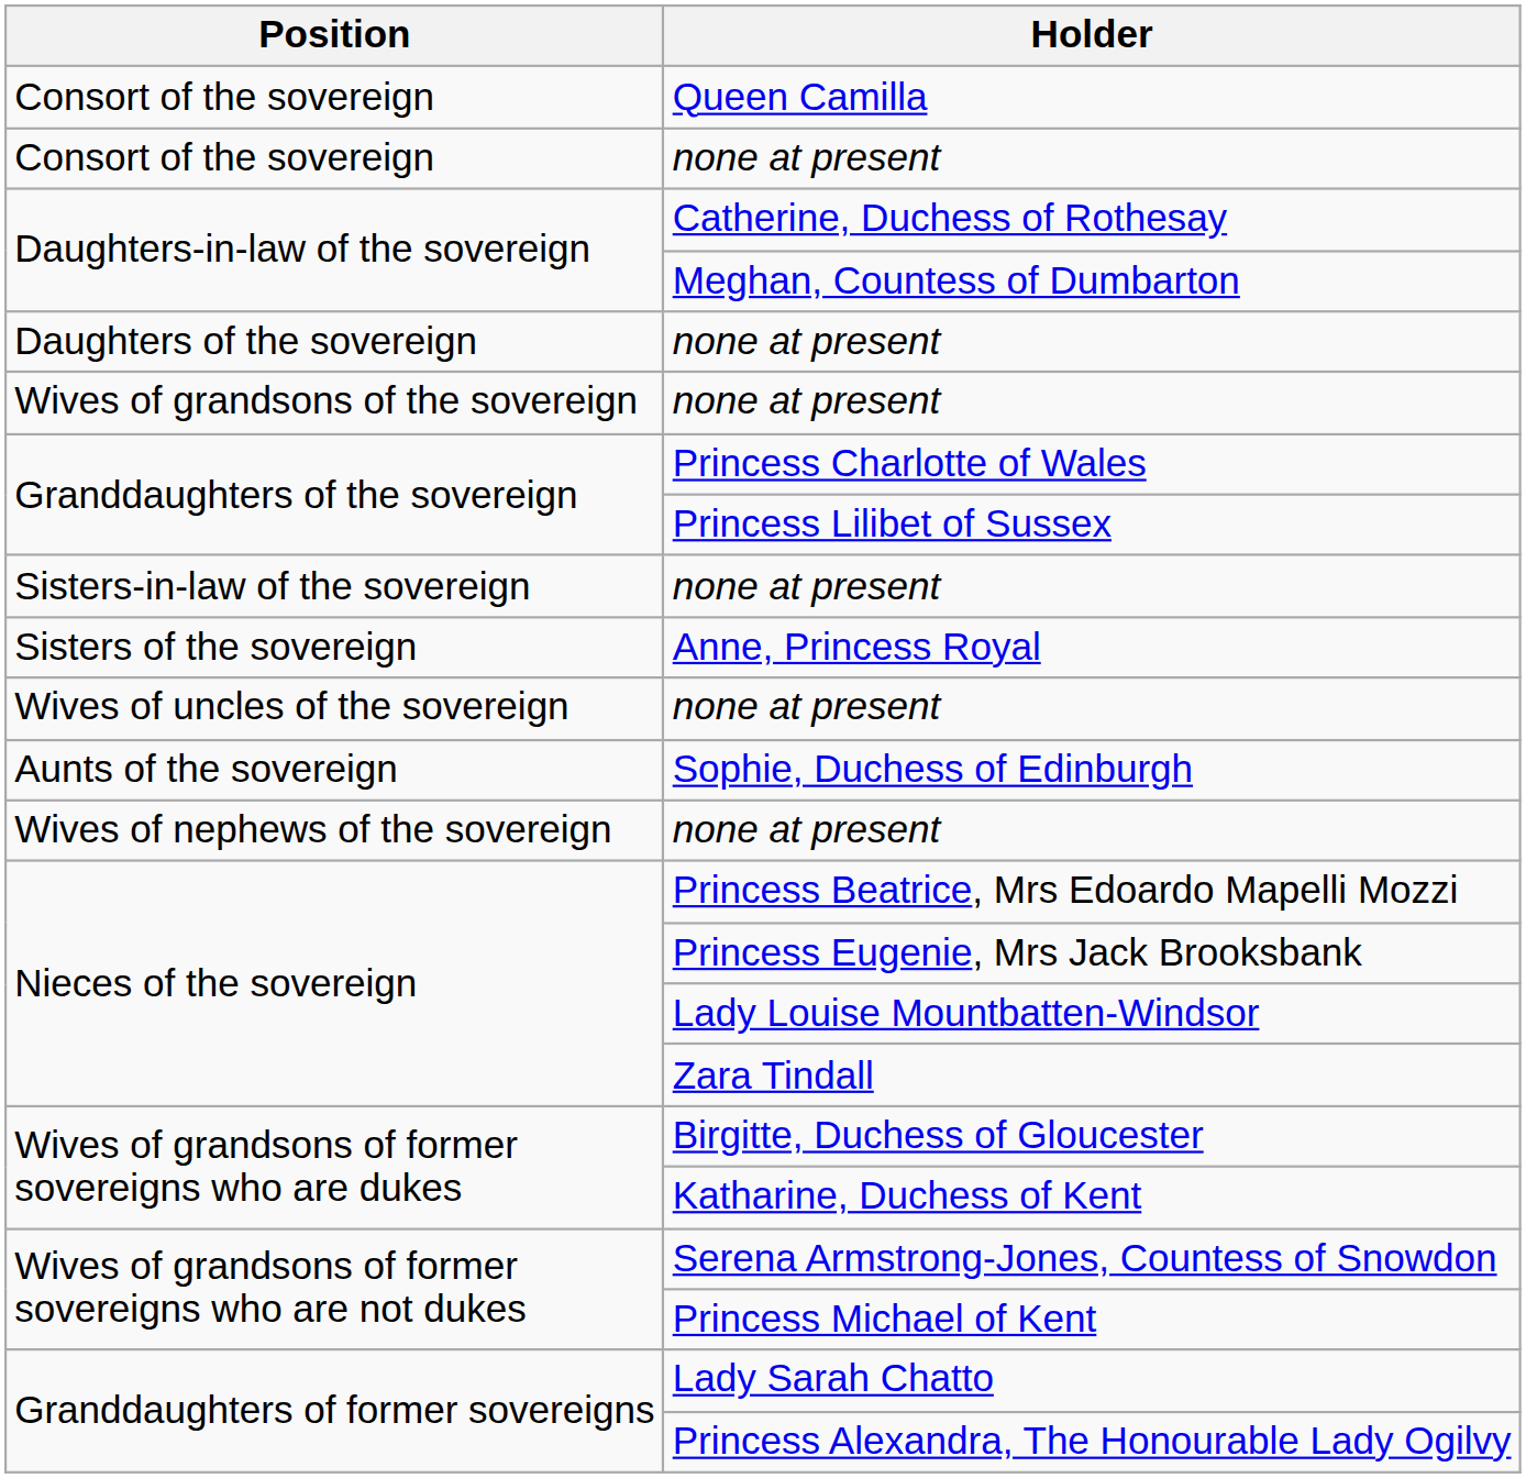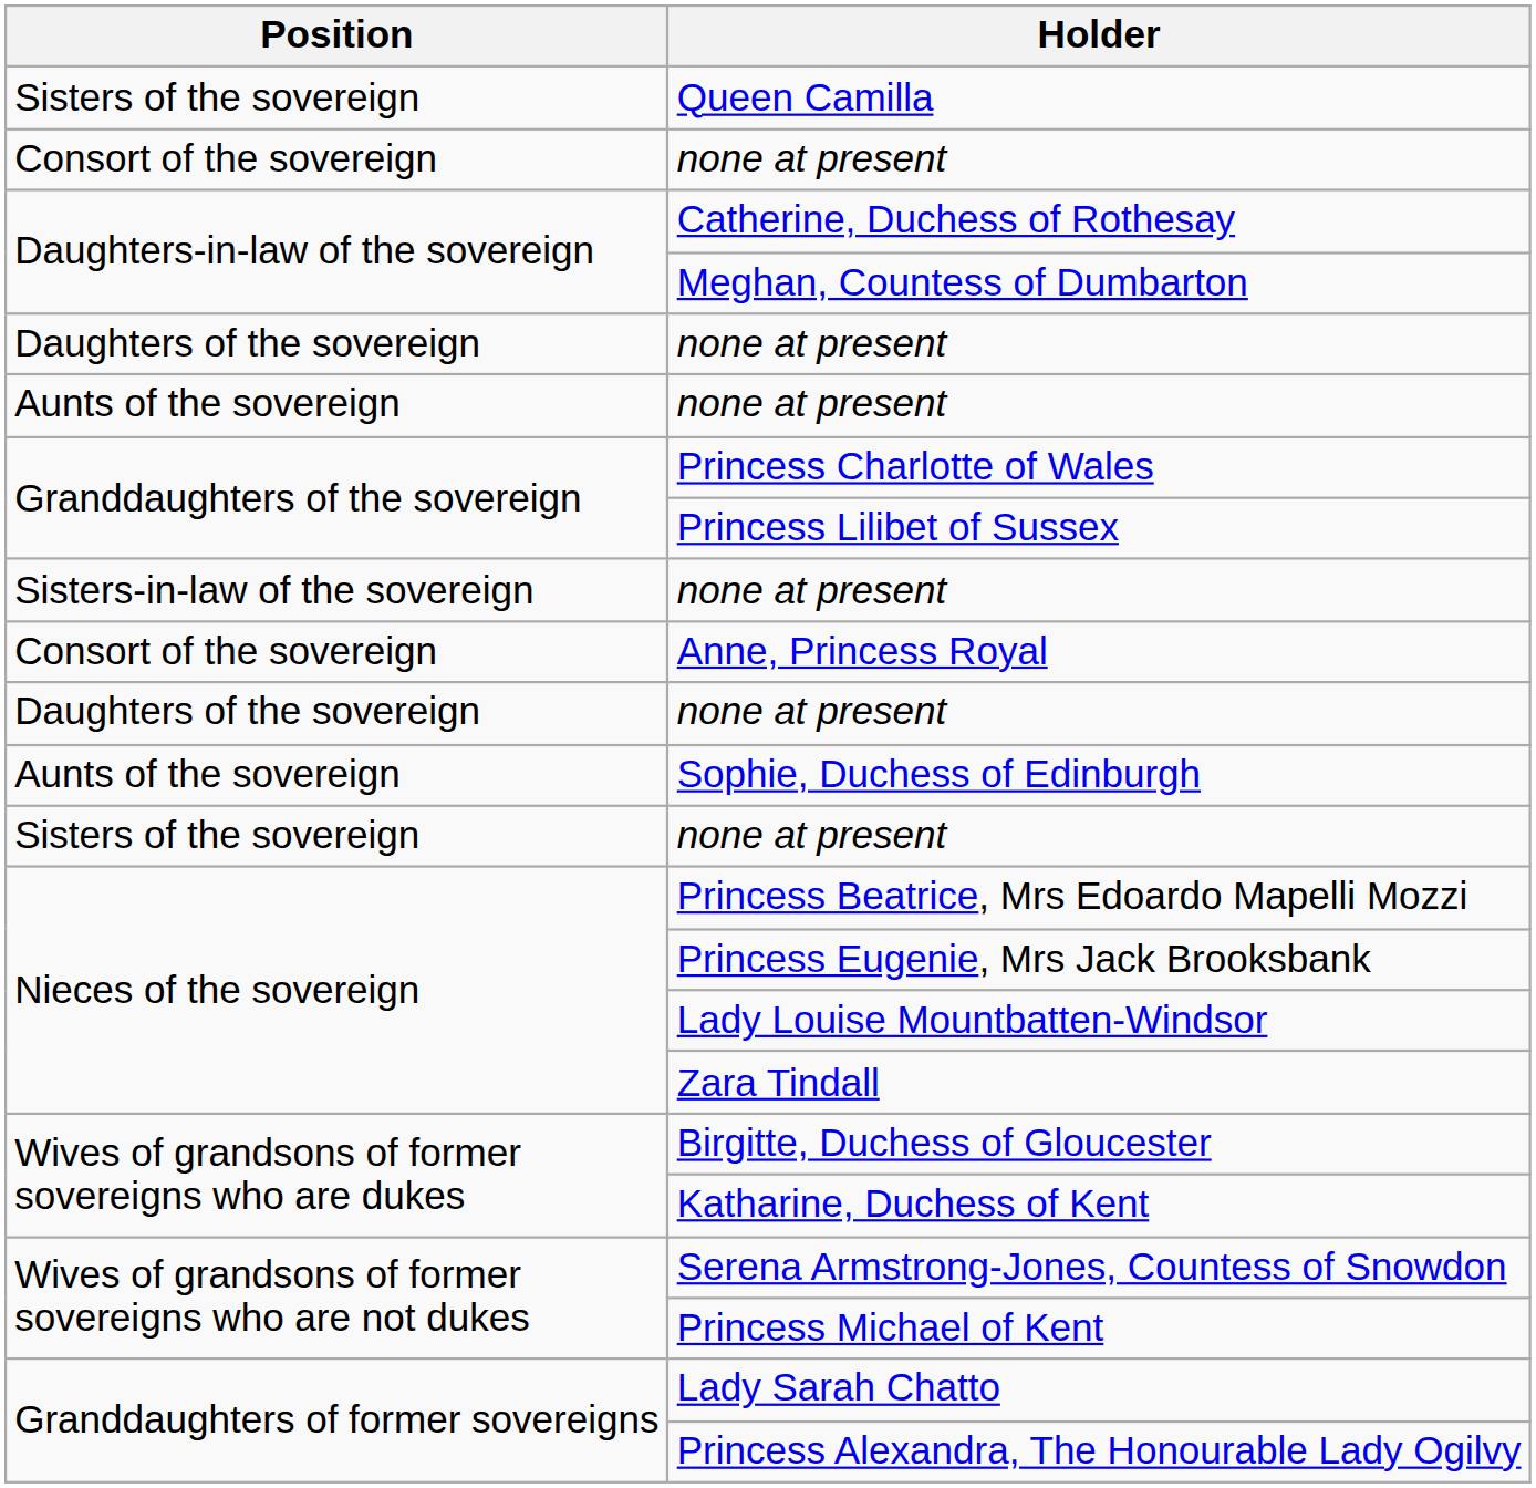row 2 | Position: Consort of the sovereign -> Sisters of the sovereign
row 7 | Position: Wives of grandsons of the sovereign -> Aunts of the sovereign
row 11 | Position: Sisters of the sovereign -> Consort of the sovereign
row 12 | Position: Wives of uncles of the sovereign -> Daughters of the sovereign
row 14 | Position: Wives of nephews of the sovereign -> Sisters of the sovereign
